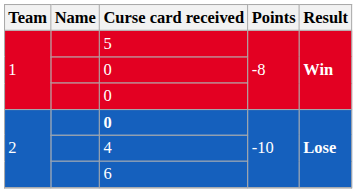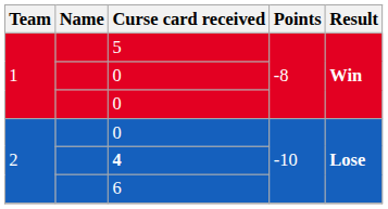2 / 0 | Curse card received: bold -> normal
4 | Curse card received: normal -> bold
